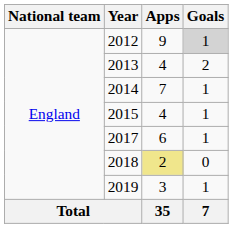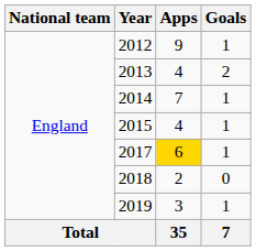2012 | Goals: lightgrey background -> no background
2017 | Apps: no background -> gold background
2018 | Apps: khaki background -> no background
